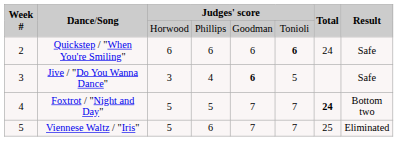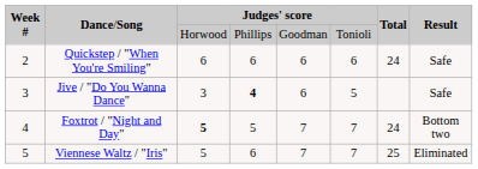Quickstep / "When You're Smiling" | column 6: bold -> normal
Jive / "Do You Wanna Dance" | column 4: normal -> bold
Jive / "Do You Wanna Dance" | column 5: bold -> normal
Foxtrot / "Night and Day" | column 3: normal -> bold
Foxtrot / "Night and Day" | column 7: bold -> normal
